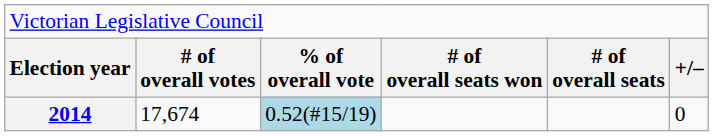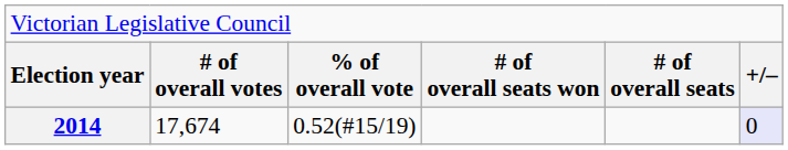2014 | column 3: lightblue background -> no background
2014 | column 6: no background -> lavender background
